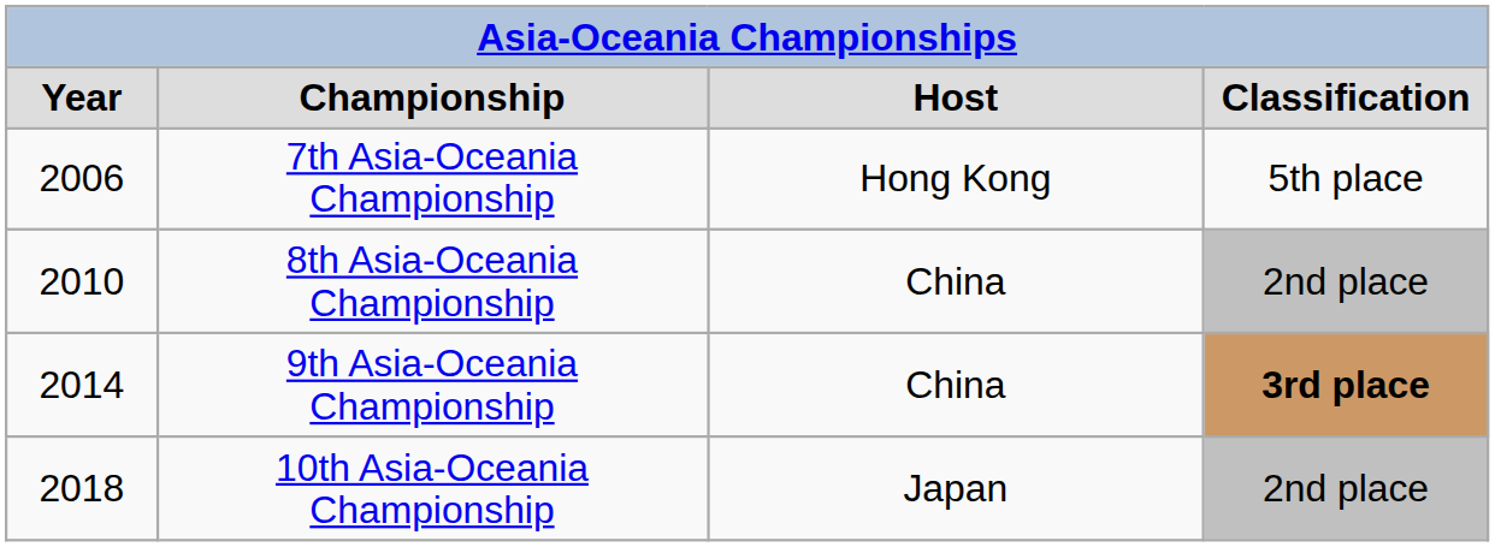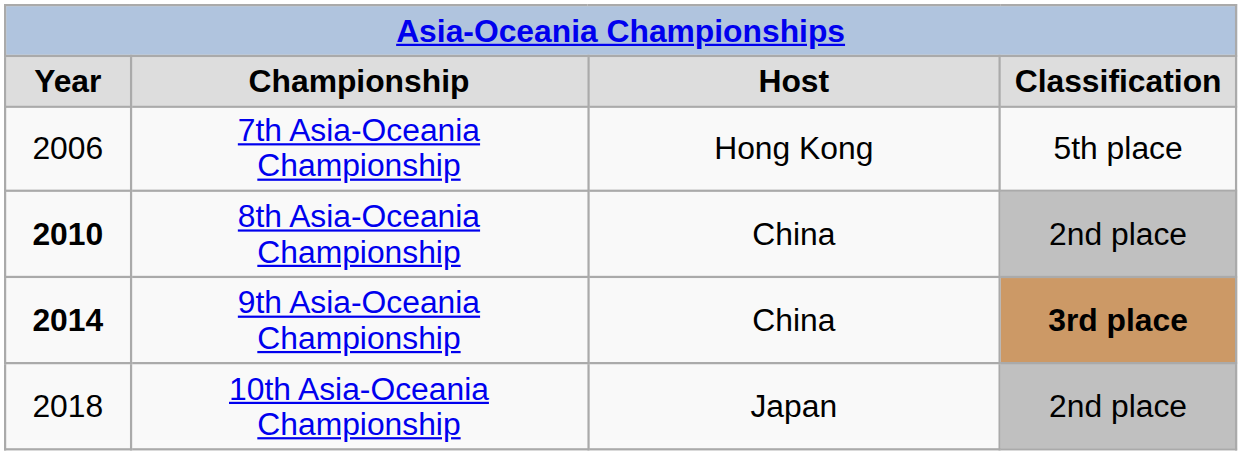8th Asia-Oceania Championship | column 1: normal -> bold
9th Asia-Oceania Championship | column 1: normal -> bold
